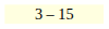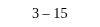row 1 | column 1: lightyellow background -> no background
